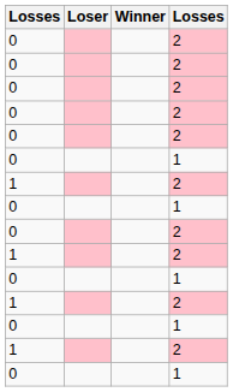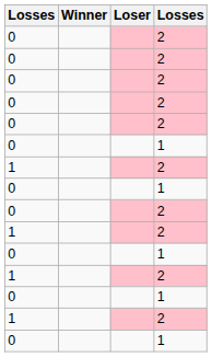columns swapped: Winner <-> Loser
